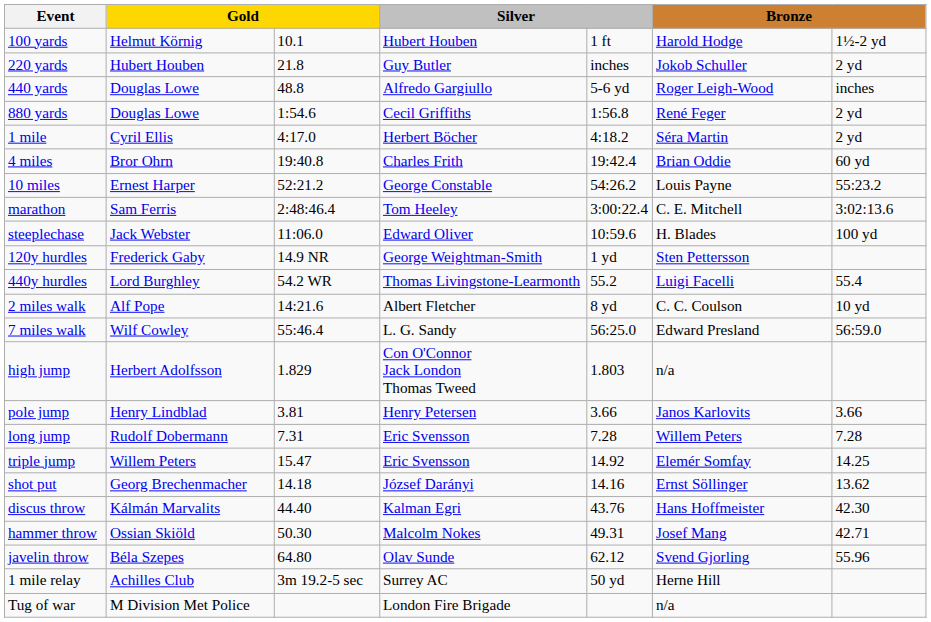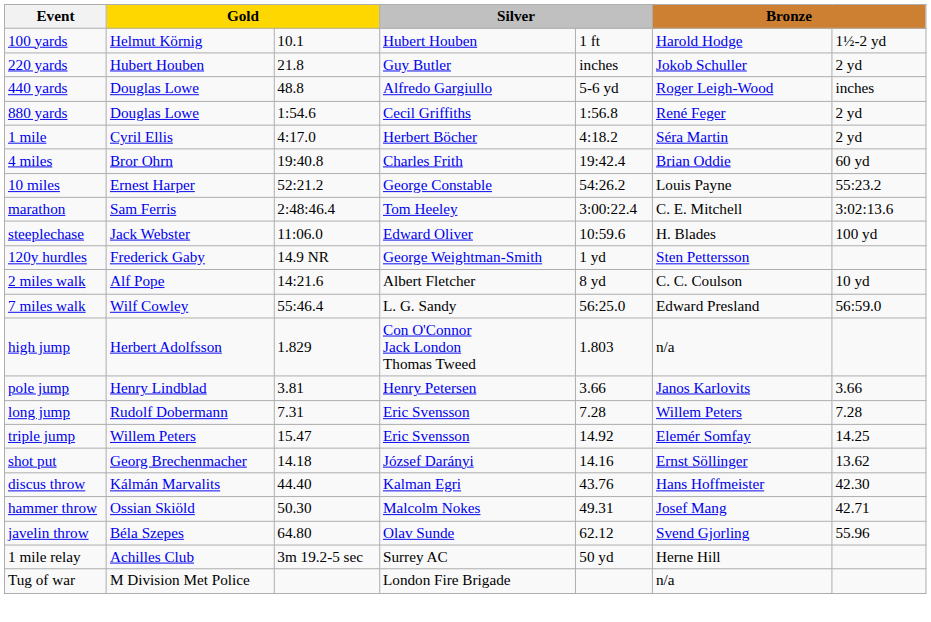- row: 440y hurdles | Lord Burghley | 54.2 WR | Thomas Livingstone-Learmonth | 55.2 | Luigi Facelli | 55.4
